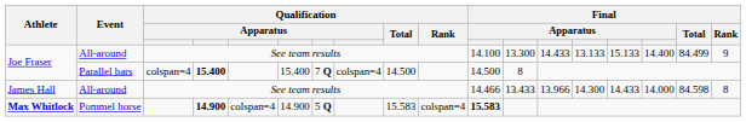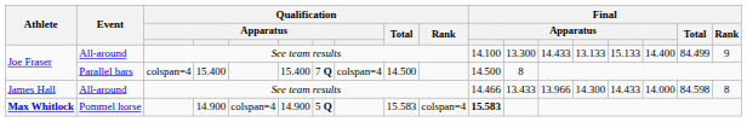Joe Fraser / Parallel bars | column 4: bold -> normal
Max Whitlock | column 4: bold -> normal
